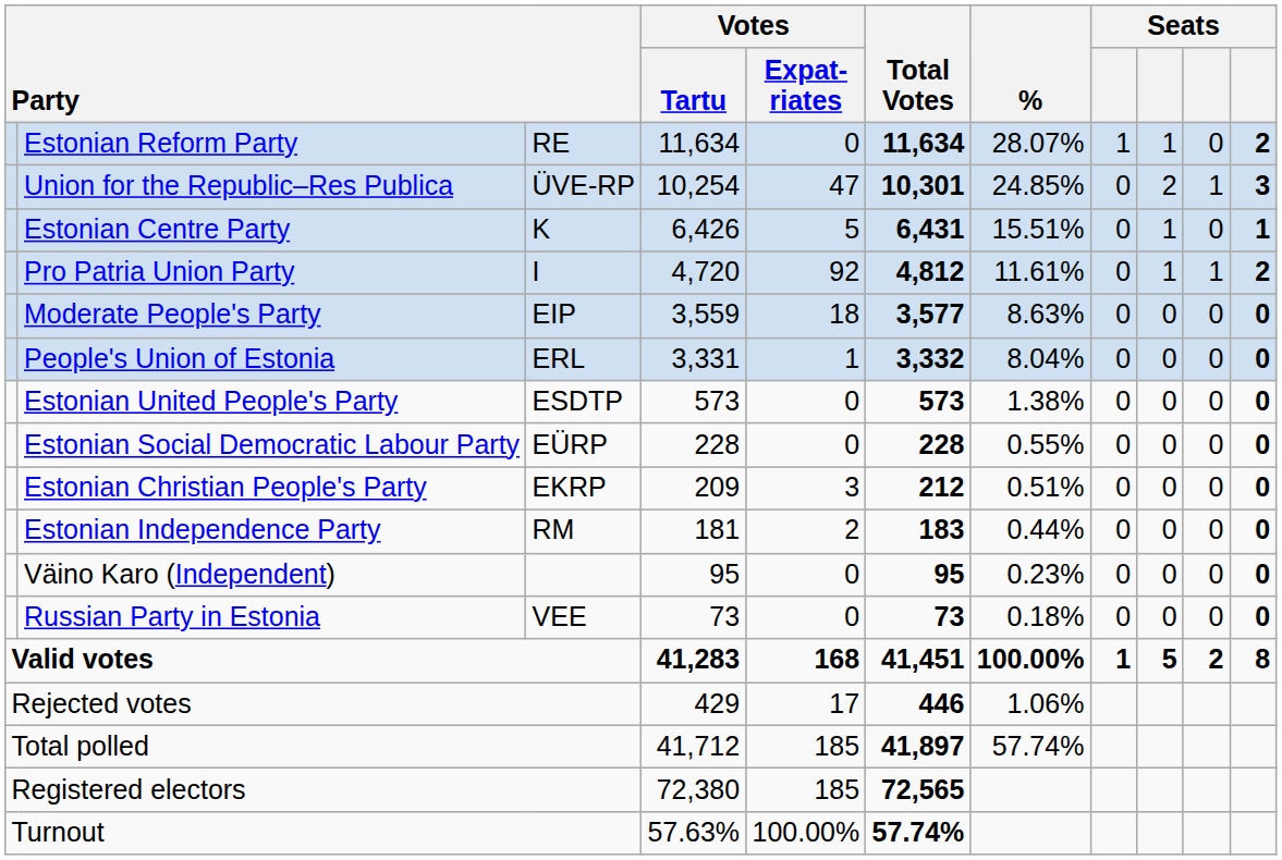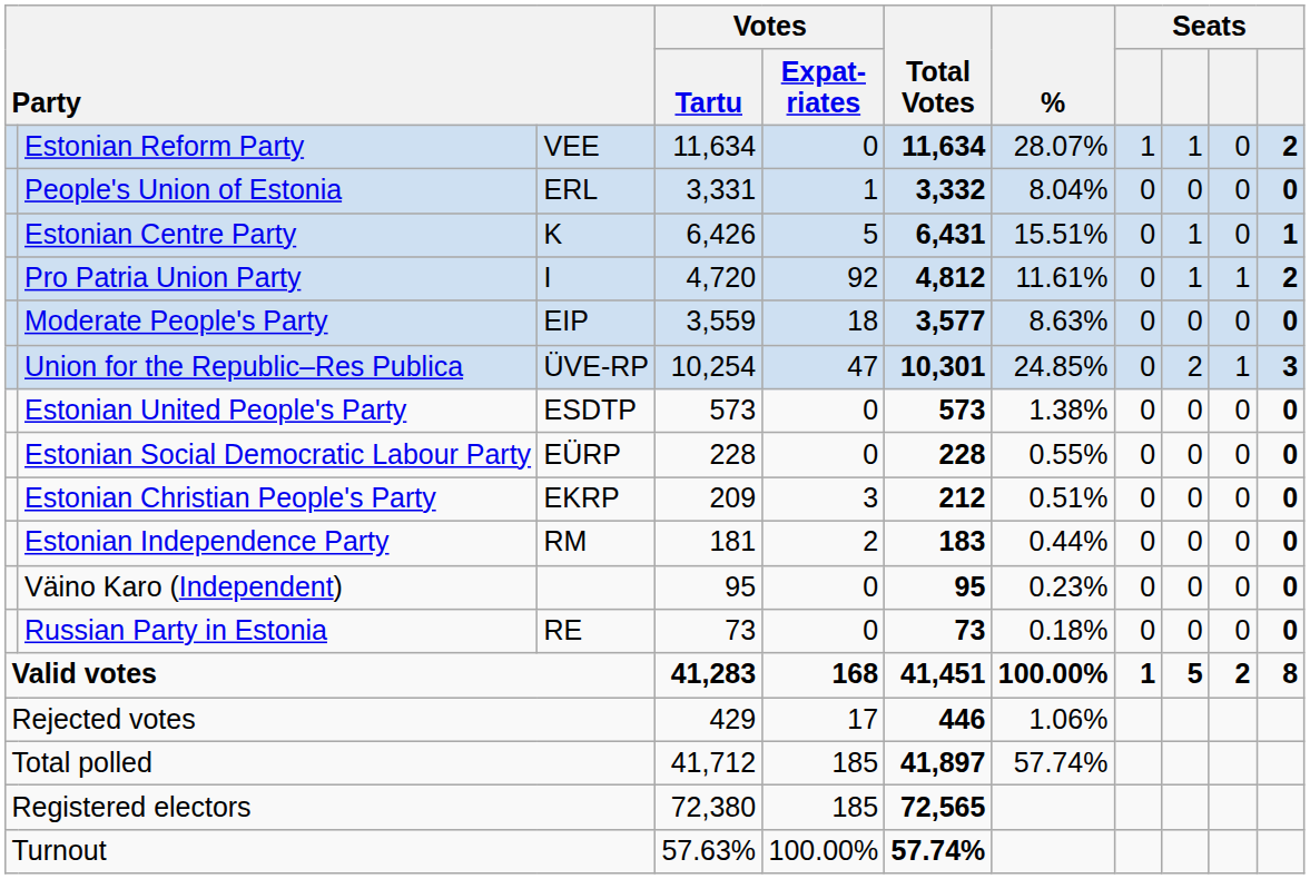Estonian Reform Party | column 3: RE -> VEE
rows swapped: Union for the Republic–Res Publica <-> People's Union of Estonia
Russian Party in Estonia | column 3: VEE -> RE
